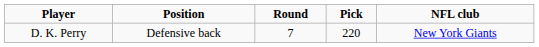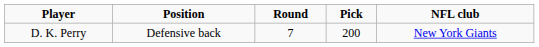D. K. Perry | Pick: 220 -> 200
